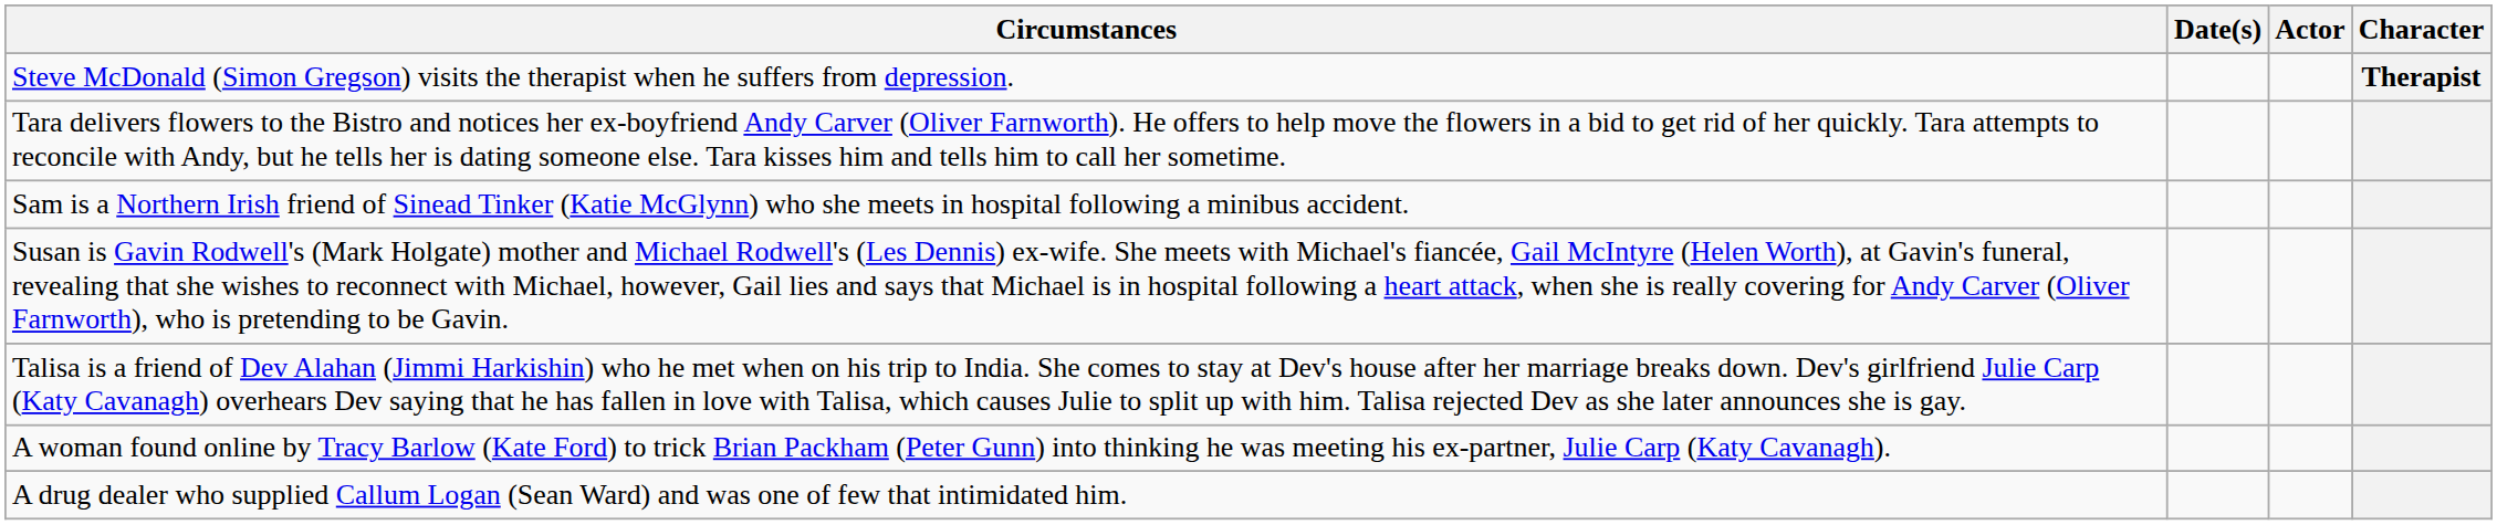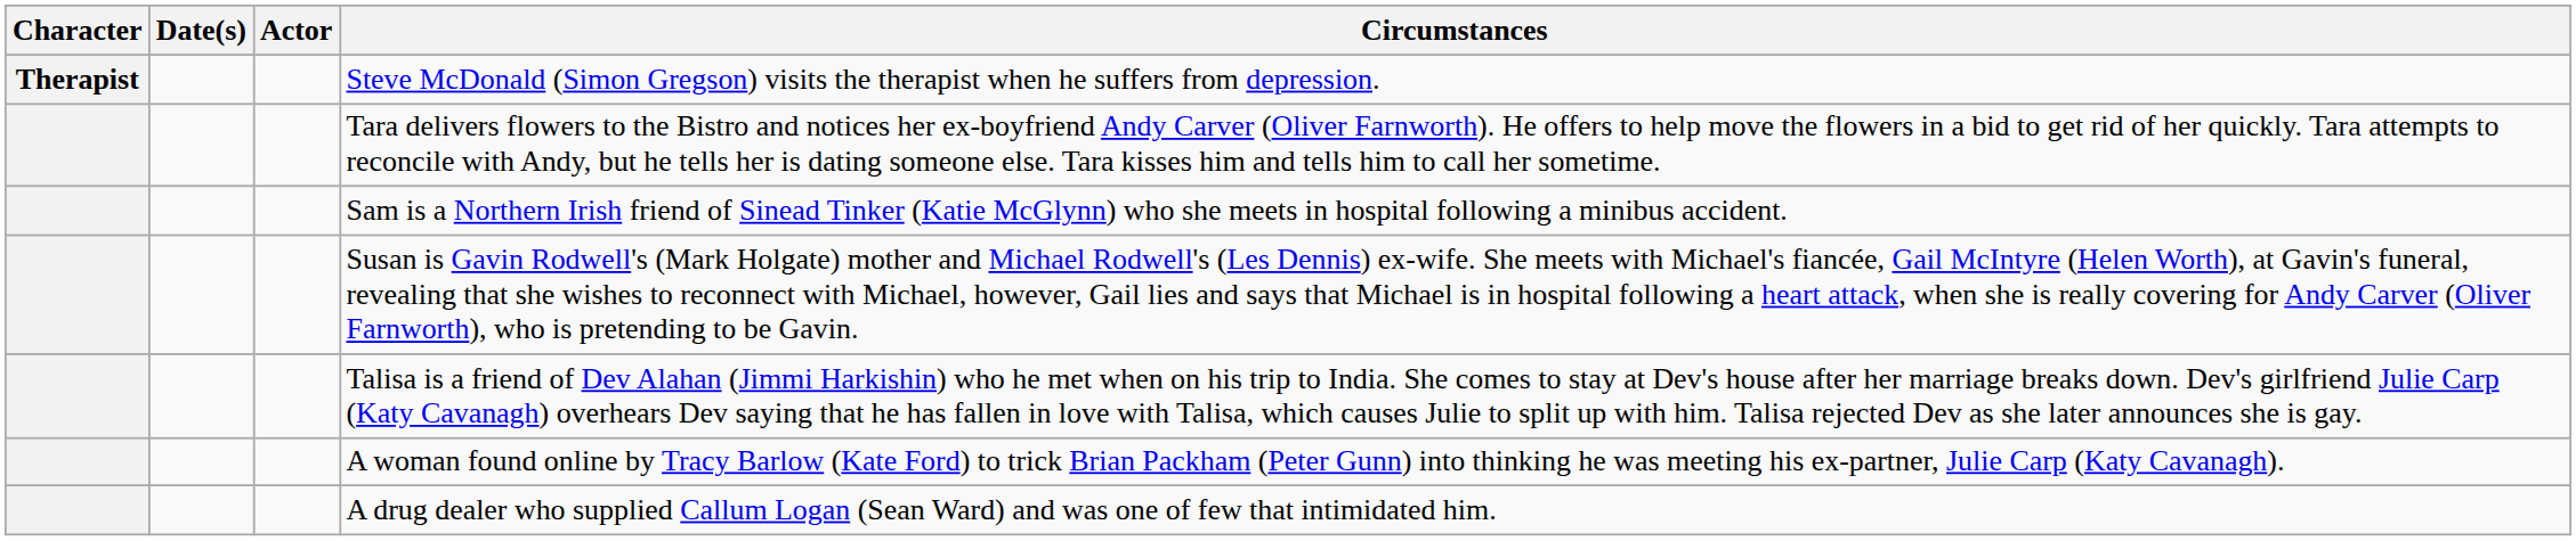columns swapped: Character <-> Circumstances
